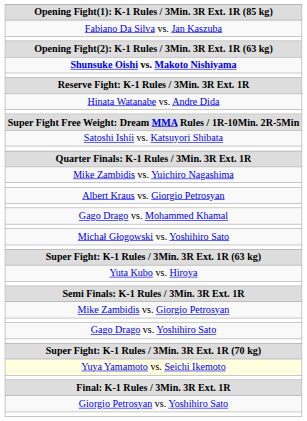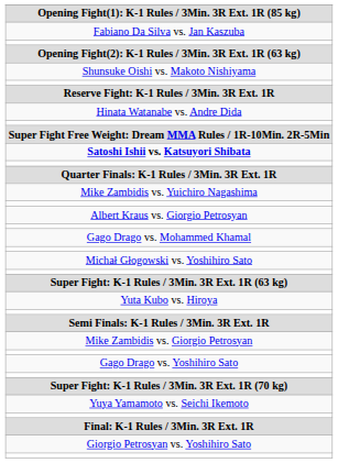Shunsuke Oishi vs. Makoto Nishiyama | column 1: bold -> normal
Satoshi Ishii vs. Katsuyori Shibata | column 1: normal -> bold
Yuya Yamamoto vs. Seichi Ikemoto | column 1: lightyellow background -> no background
